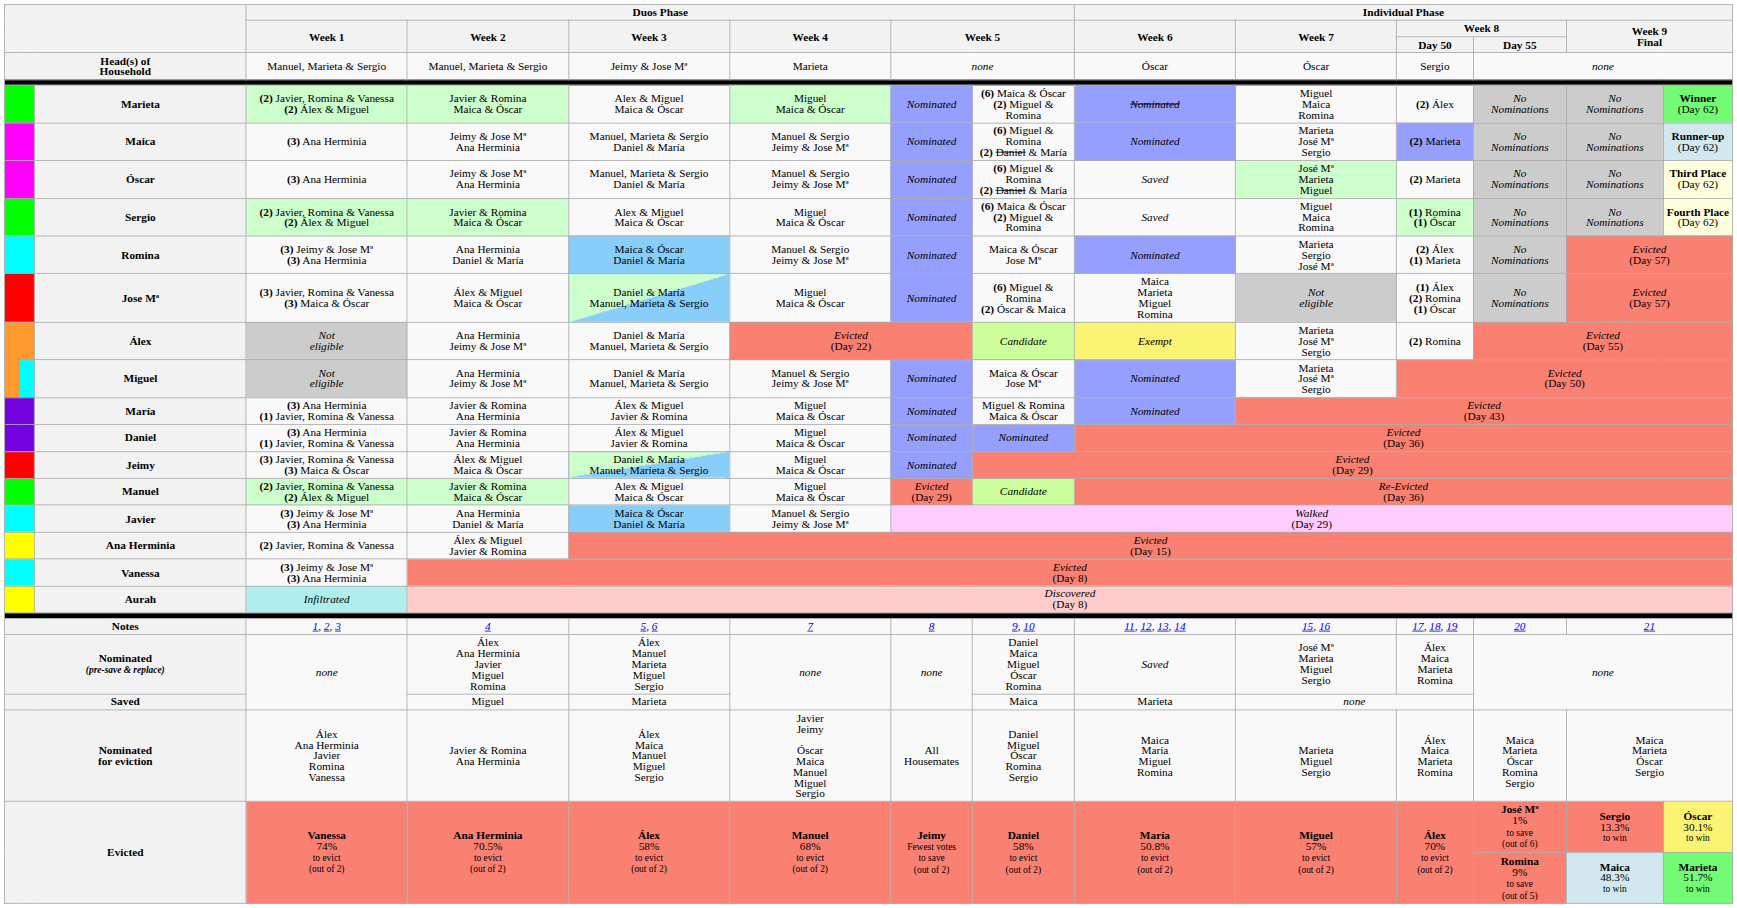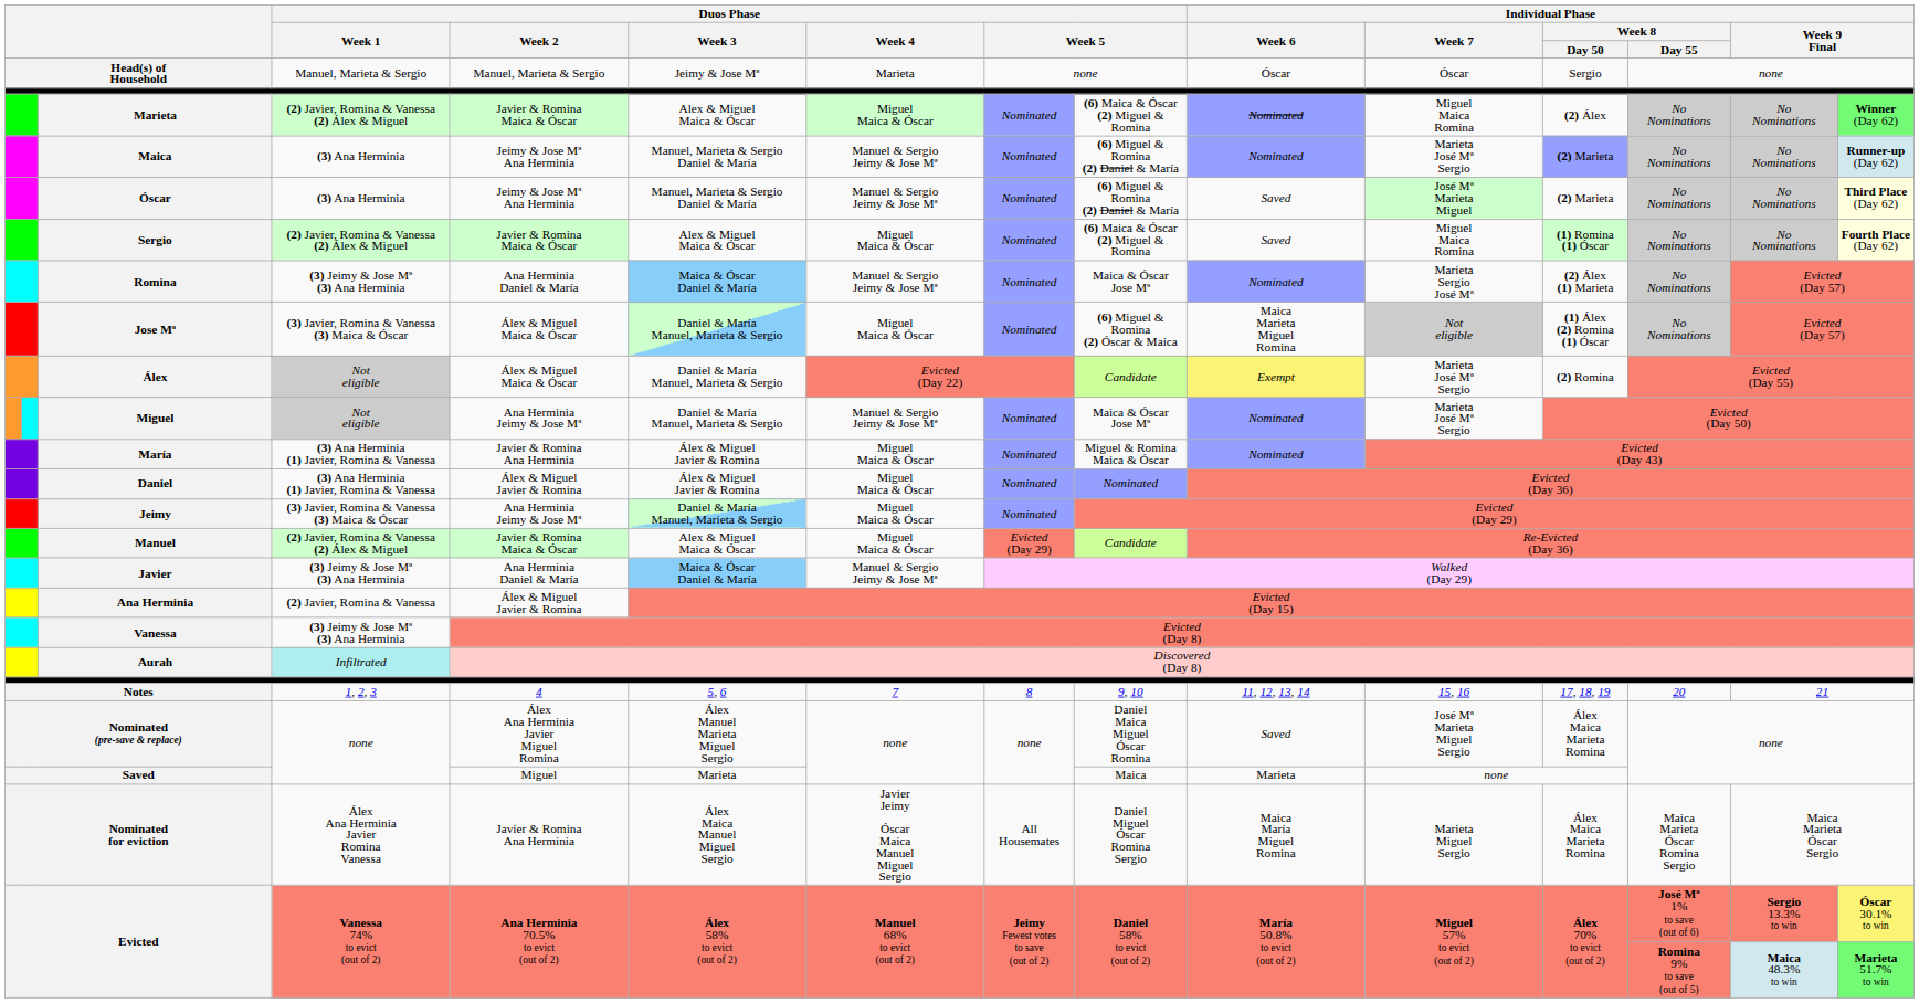Álex | Duos Phase / Week 2: Ana Herminia Jeimy & Jose Mª -> Álex & Miguel Maica & Óscar
Daniel | Duos Phase / Week 2: Javier & Romina Ana Herminia -> Álex & Miguel Javier & Romina
Jeimy | Duos Phase / Week 2: Álex & Miguel Maica & Óscar -> Ana Herminia Jeimy & Jose Mª
